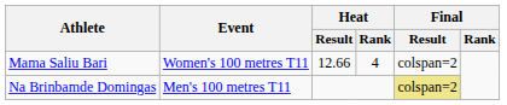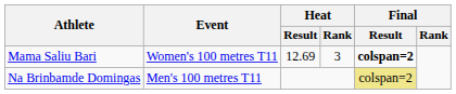Mama Saliu Bari | Heat / Result: 12.66 -> 12.69
Mama Saliu Bari | Heat / Rank: 4 -> 3
Mama Saliu Bari | Final / Result: normal -> bold
